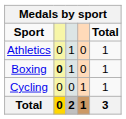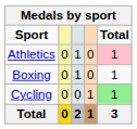Athletics | Total: no background -> pink background
Boxing | column 2: bold -> normal
Cycling | Total: no background -> lightgreen background
